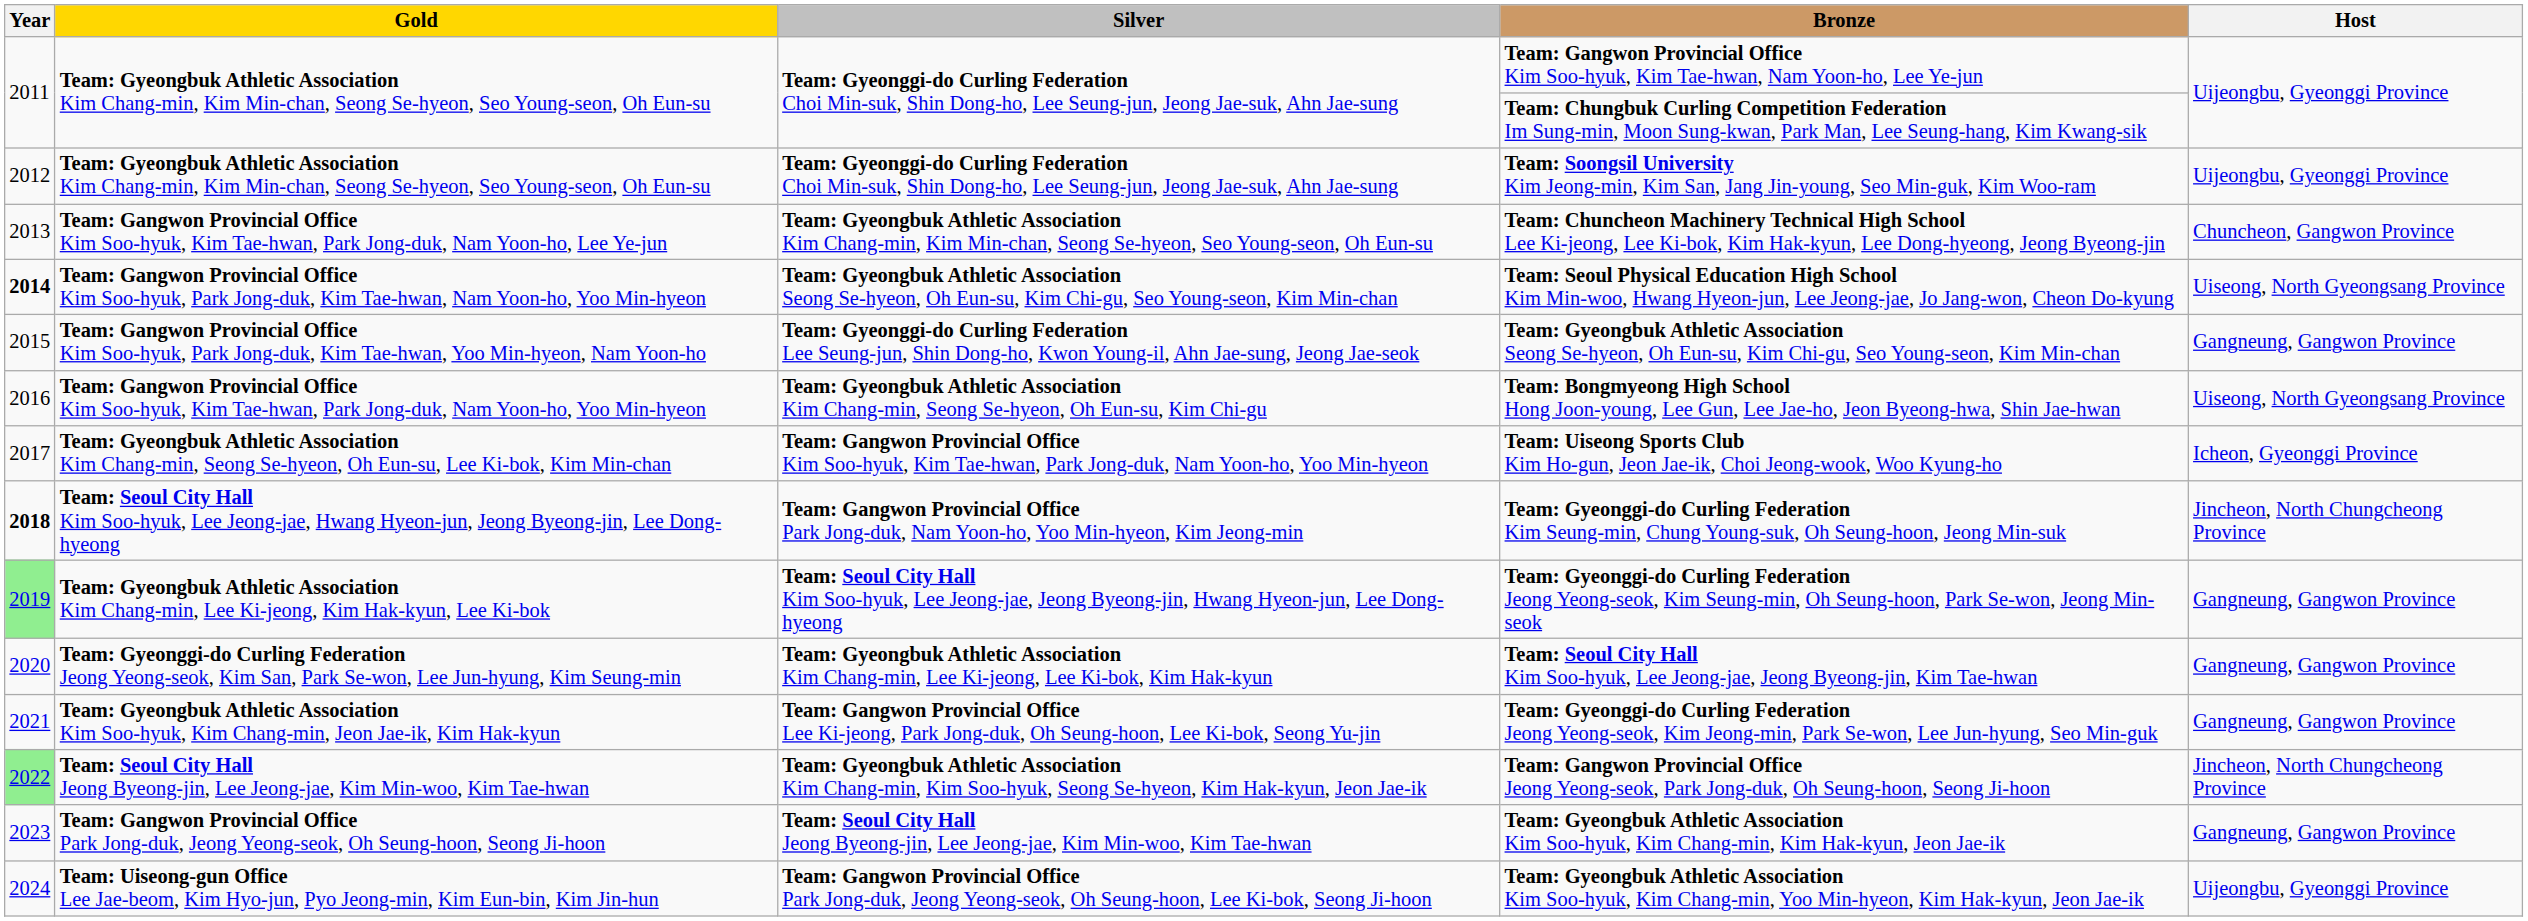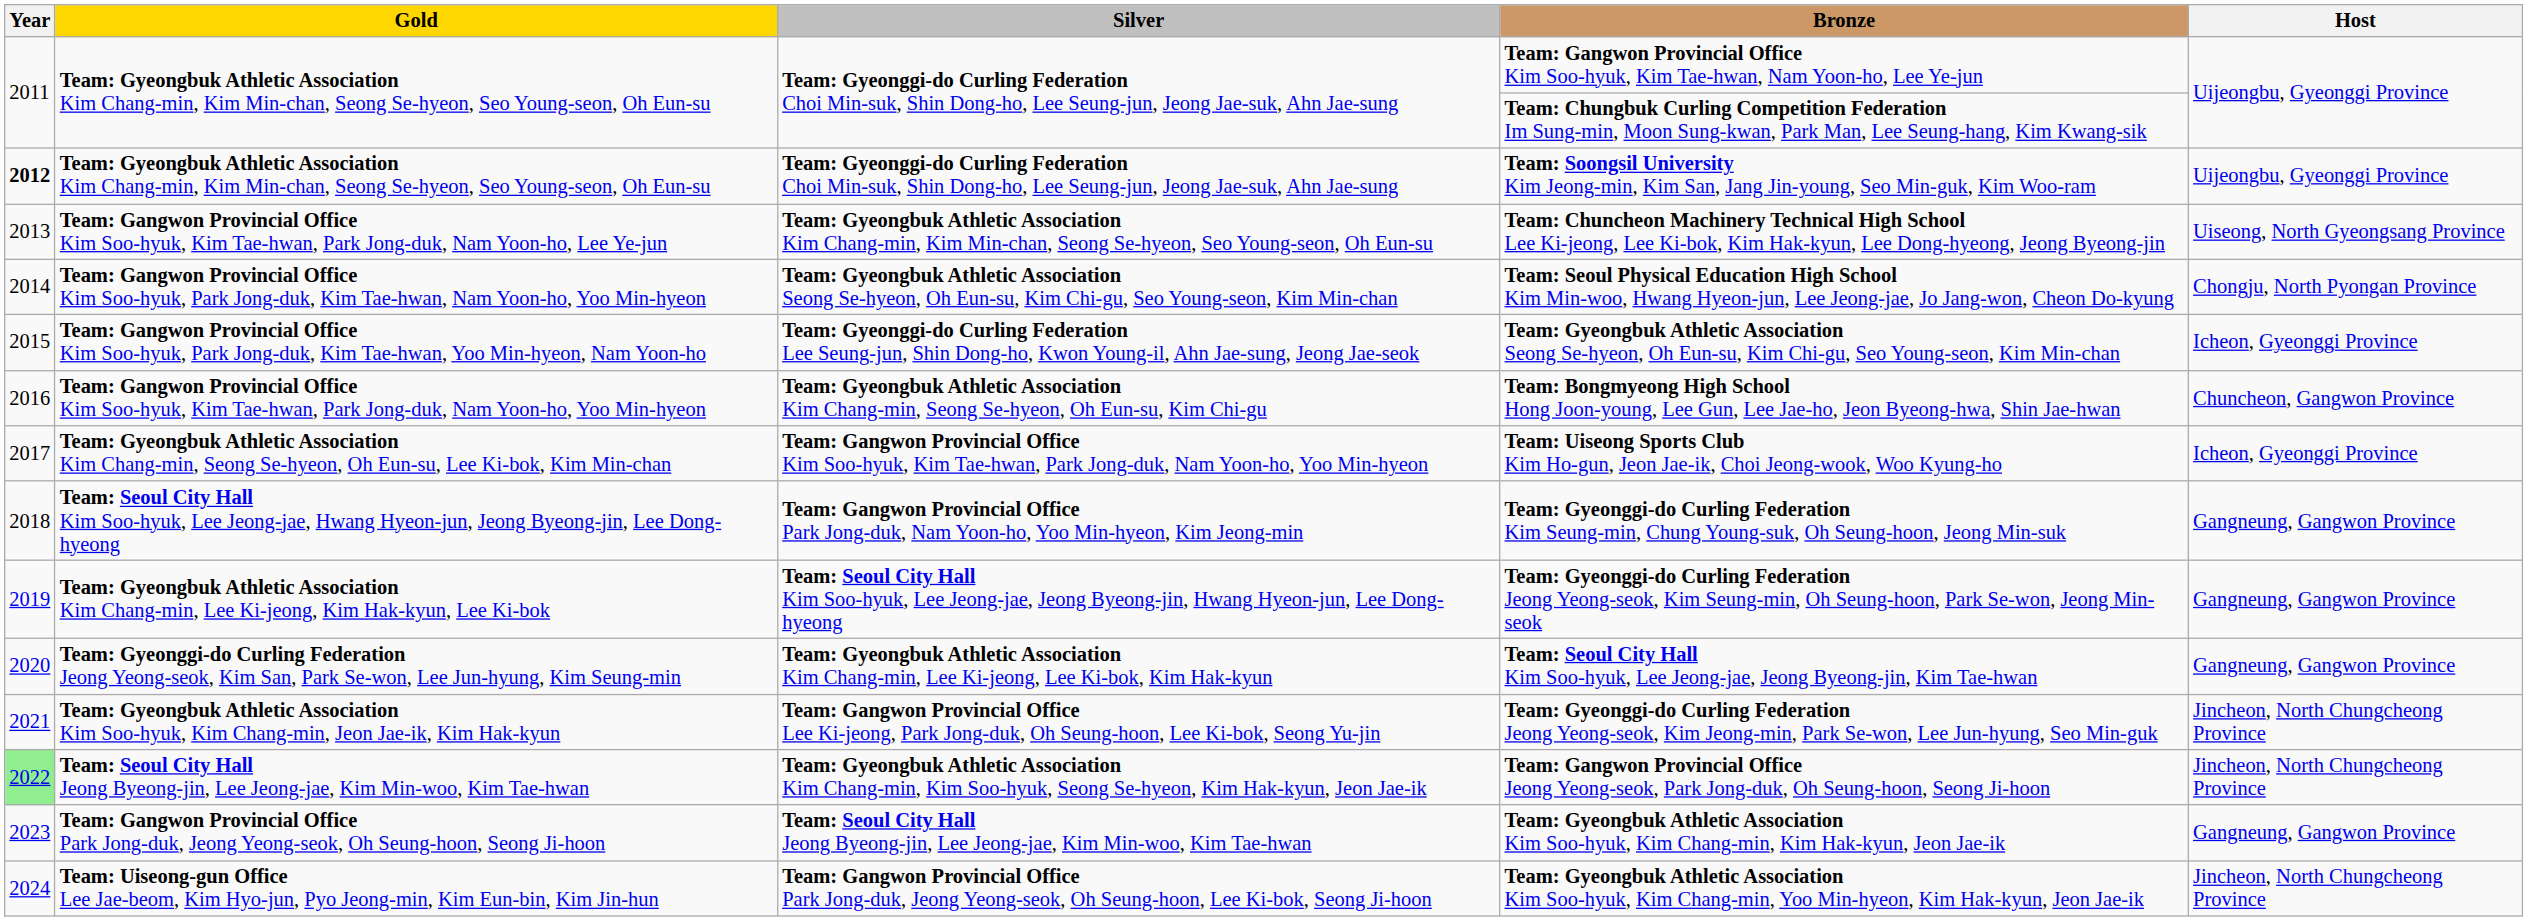row 4 | Year: normal -> bold
row 5 | Host: Chuncheon, Gangwon Province -> Uiseong, North Gyeongsang Province
row 6 | Year: bold -> normal
row 6 | Host: Uiseong, North Gyeongsang Province -> Chongju, North Pyongan Province
row 7 | Host: Gangneung, Gangwon Province -> Icheon, Gyeonggi Province
row 8 | Host: Uiseong, North Gyeongsang Province -> Chuncheon, Gangwon Province
row 10 | Year: bold -> normal
row 10 | Host: Jincheon, North Chungcheong Province -> Gangneung, Gangwon Province
row 11 | Year: lightgreen background -> no background
row 13 | Host: Gangneung, Gangwon Province -> Jincheon, North Chungcheong Province
row 16 | Host: Uijeongbu, Gyeonggi Province -> Jincheon, North Chungcheong Province
